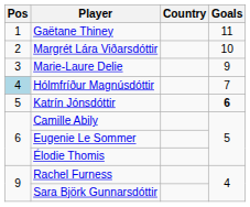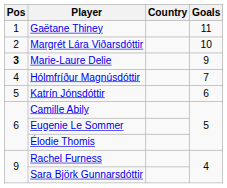Marie-Laure Delie | Pos: normal -> bold
Hólmfríður Magnúsdóttir | Pos: lightblue background -> no background
Katrín Jónsdóttir | Goals: bold -> normal
